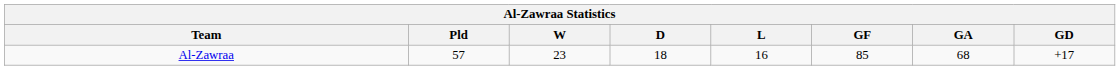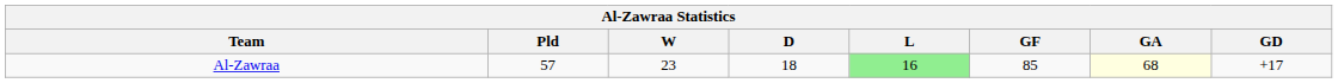Al-Zawraa | L: no background -> lightgreen background
Al-Zawraa | GA: no background -> lightyellow background
